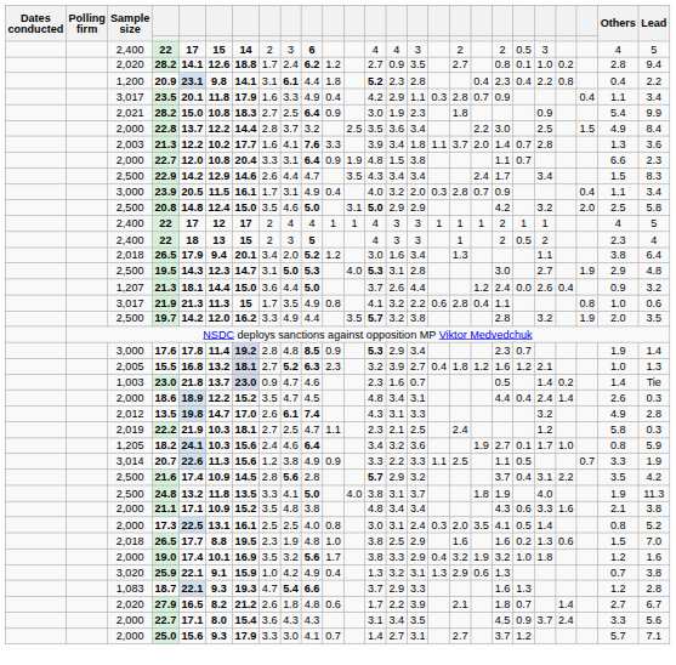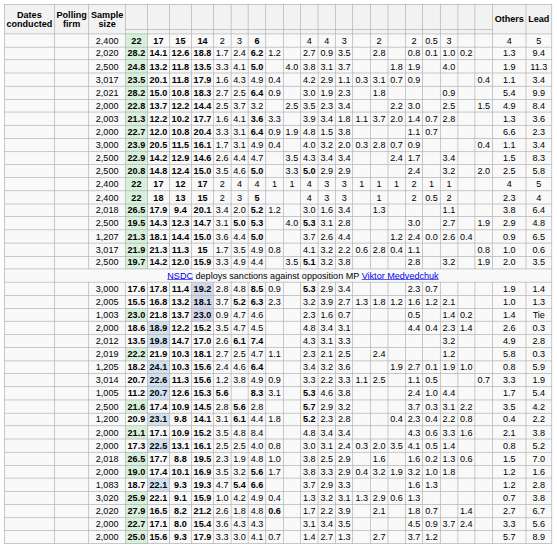2,020 / 28.2 | column 17: 2.7 -> 2.8
2,020 / 28.2 | Others: 2.8 -> 1.3
rows swapped: 24.8 <-> 20.9
23.5 | column 9: 3.3 -> 4.3
23.5 | column 17: 2.8 -> 3.1
22.8 | column 8: 2.8 -> 2.5
22.8 | column 14: 3.6 -> 2.3
2,003 / 21.3 | column 10: 7.6 -> 3.6
rows swapped: 22.9 <-> 23.9
20.8 | column 12: 3.1 -> 3.3
20.8 | column 19: 4.2 -> 2.4
1,207 / 21.3 | Lead: 3.2 -> 6.5
19.7 | column 7: 16.2 -> 15.9
19.7 | column 13: 5.7 -> 5.1
15.5 | column 8: 2.7 -> 3.7
15.5 | column 16: 0.4 -> 1.3
18.6 | column 21: 2.4 -> 2.3
18.2 | column 21: 1.7 -> 1.9
+ row: 1,005 | 11.2 | 20.7 | 12.6 | 15.3 | 5.6 | 8.3 | 3.1 | 5.3 | 4.6 | 3.8 | 2.4 | 1.0 | 4.4 | 1.7 | 5.4
21.6 | column 20: 0.4 -> 0.3
21.1 | column 10: 3.8 -> 8.4
rows swapped: 25.9 <-> 18.7
27.9 | column 11: normal -> bold
25.0 | column 15: 3.1 -> 1.3
25.0 | Lead: 7.1 -> 8.9
